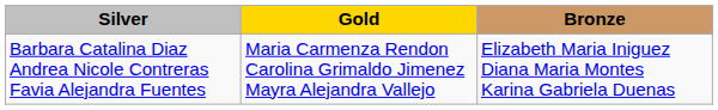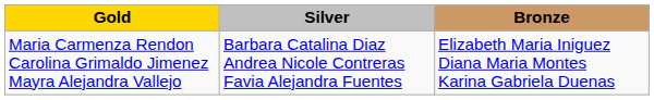columns swapped: Gold <-> Silver
